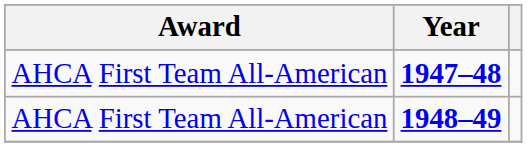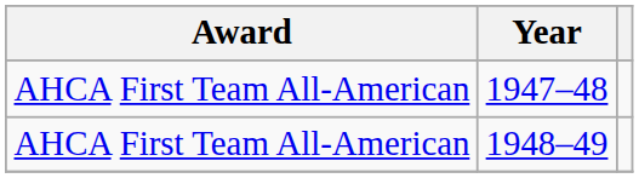row 2 | Year: bold -> normal
row 3 | Year: bold -> normal
